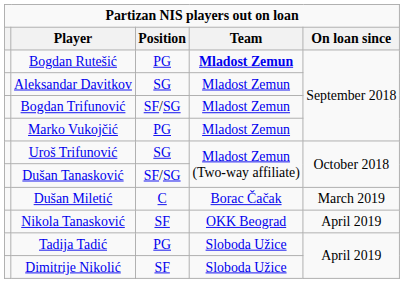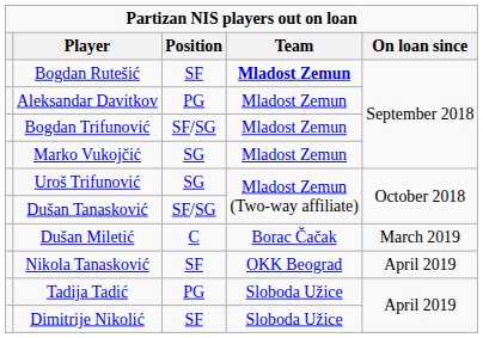Bogdan Rutešić | Position: PG -> SF
Aleksandar Davitkov | Position: SG -> PG
Marko Vukojčić | Position: PG -> SG
